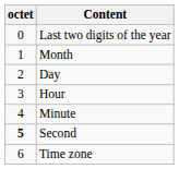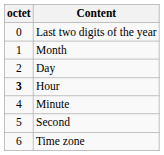Hour | octet: normal -> bold
Second | octet: bold -> normal
